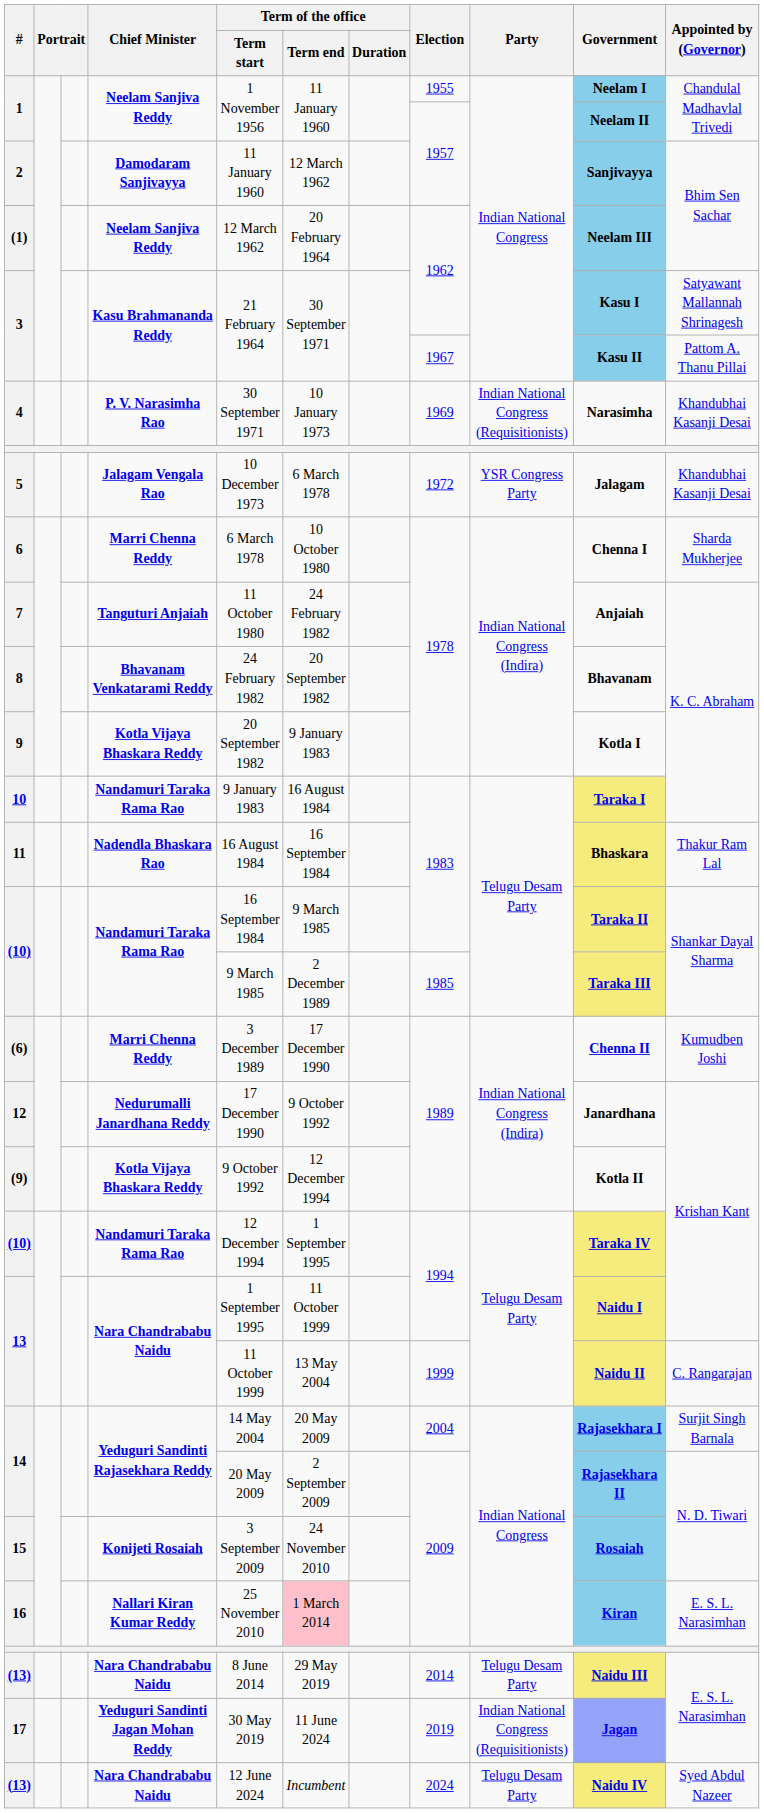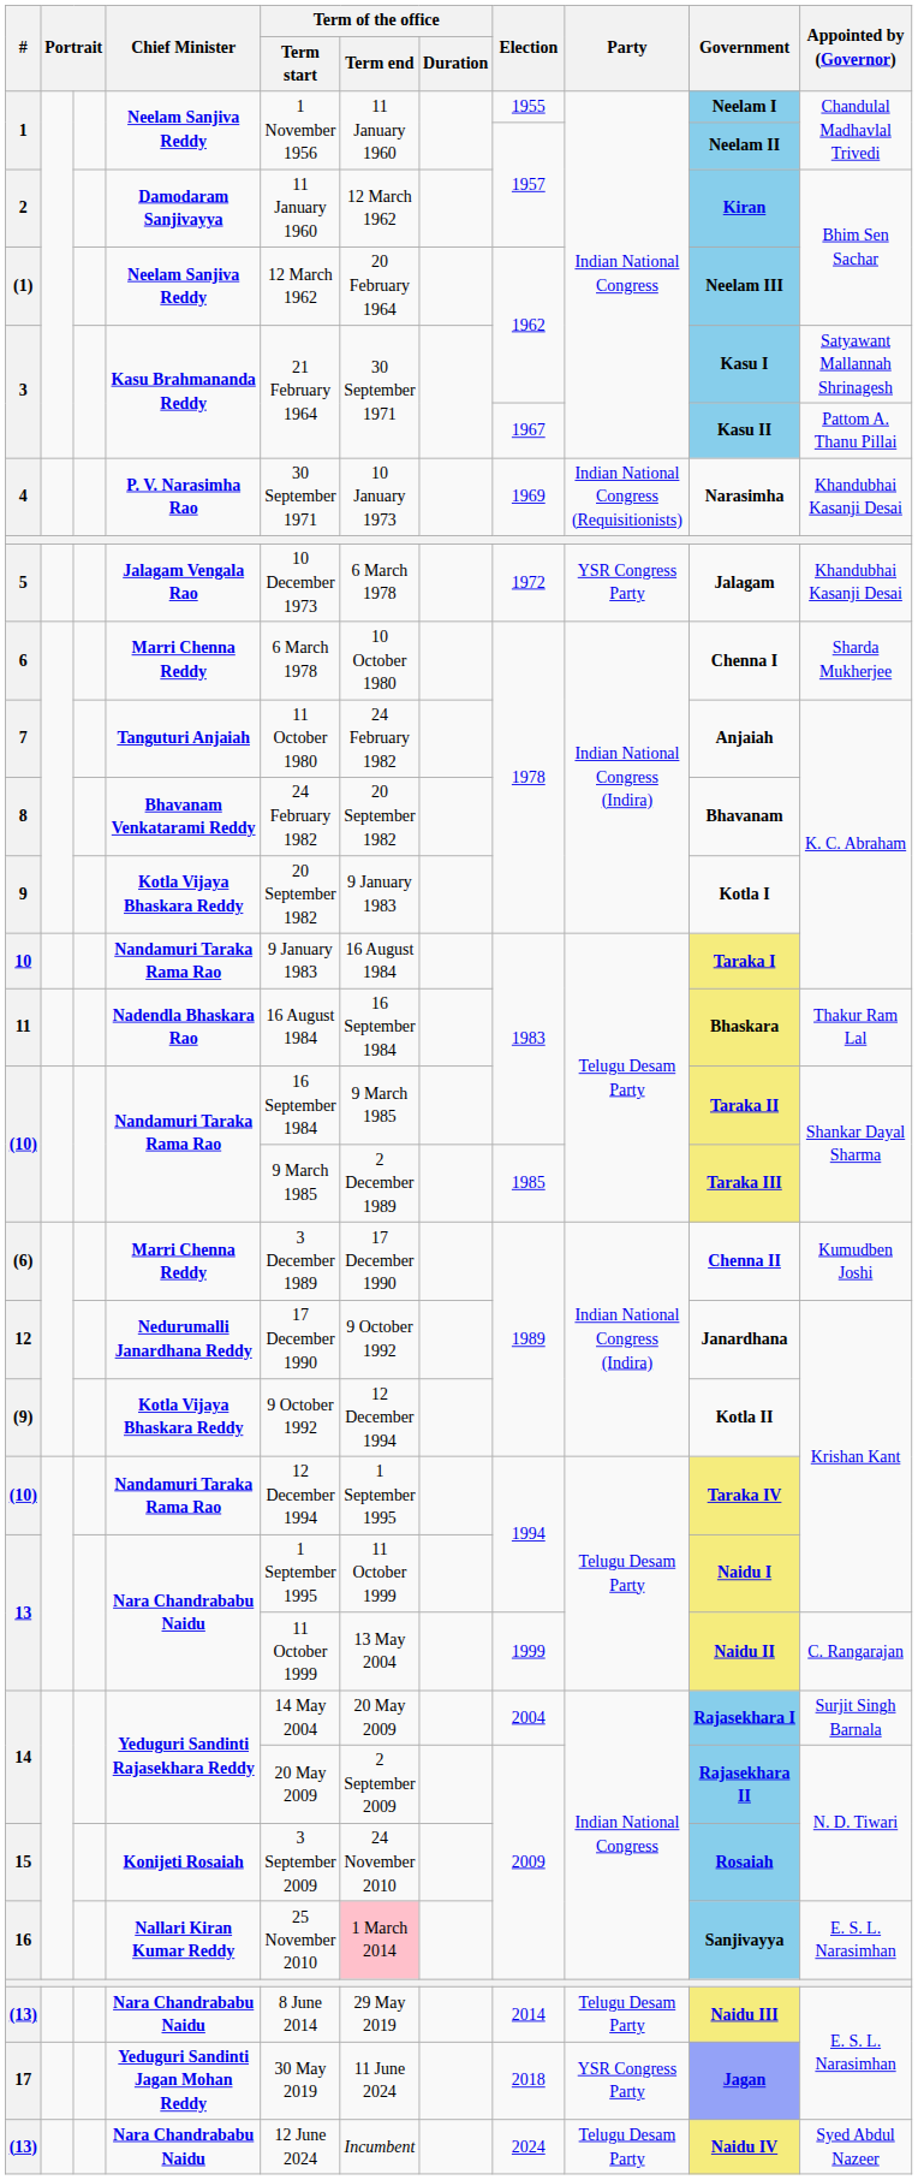2 | Government: Sanjivayya -> Kiran
16 | Government: Kiran -> Sanjivayya
17 | Election: 2019 -> 2018
17 | Party: Indian National Congress (Requisitionists) -> YSR Congress Party
